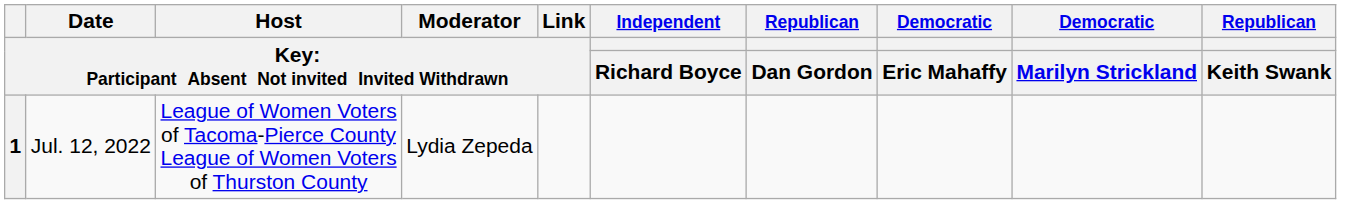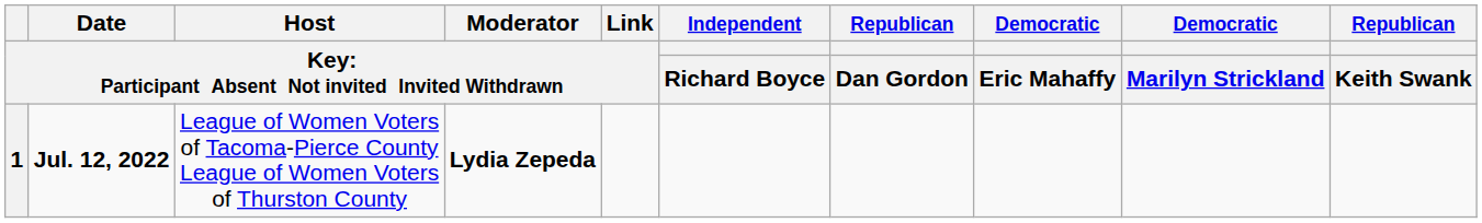1 | column 2: normal -> bold
1 | column 4: normal -> bold
